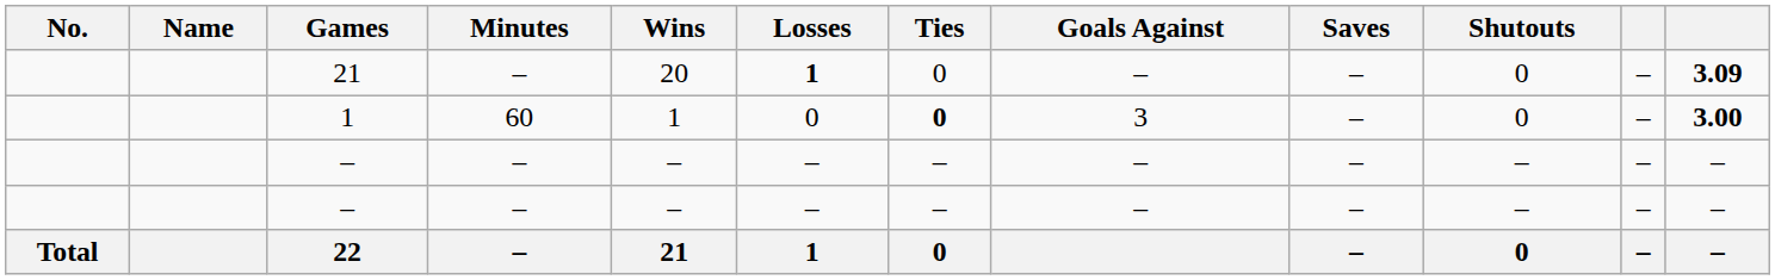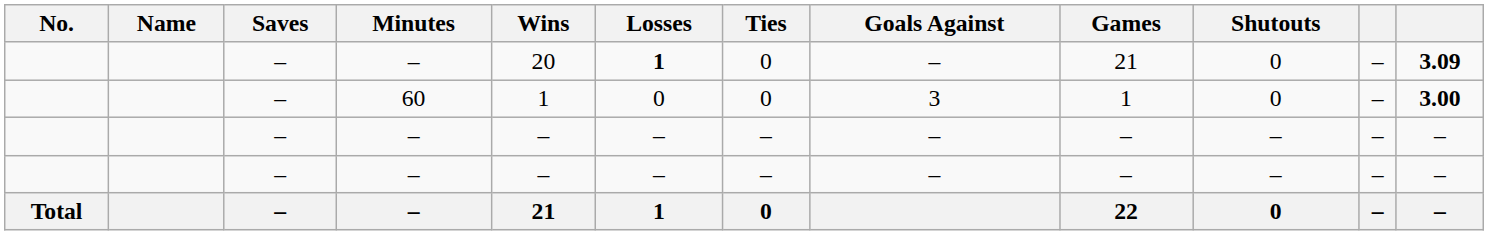columns swapped: Games <-> Saves
row 3 | Ties: bold -> normal
